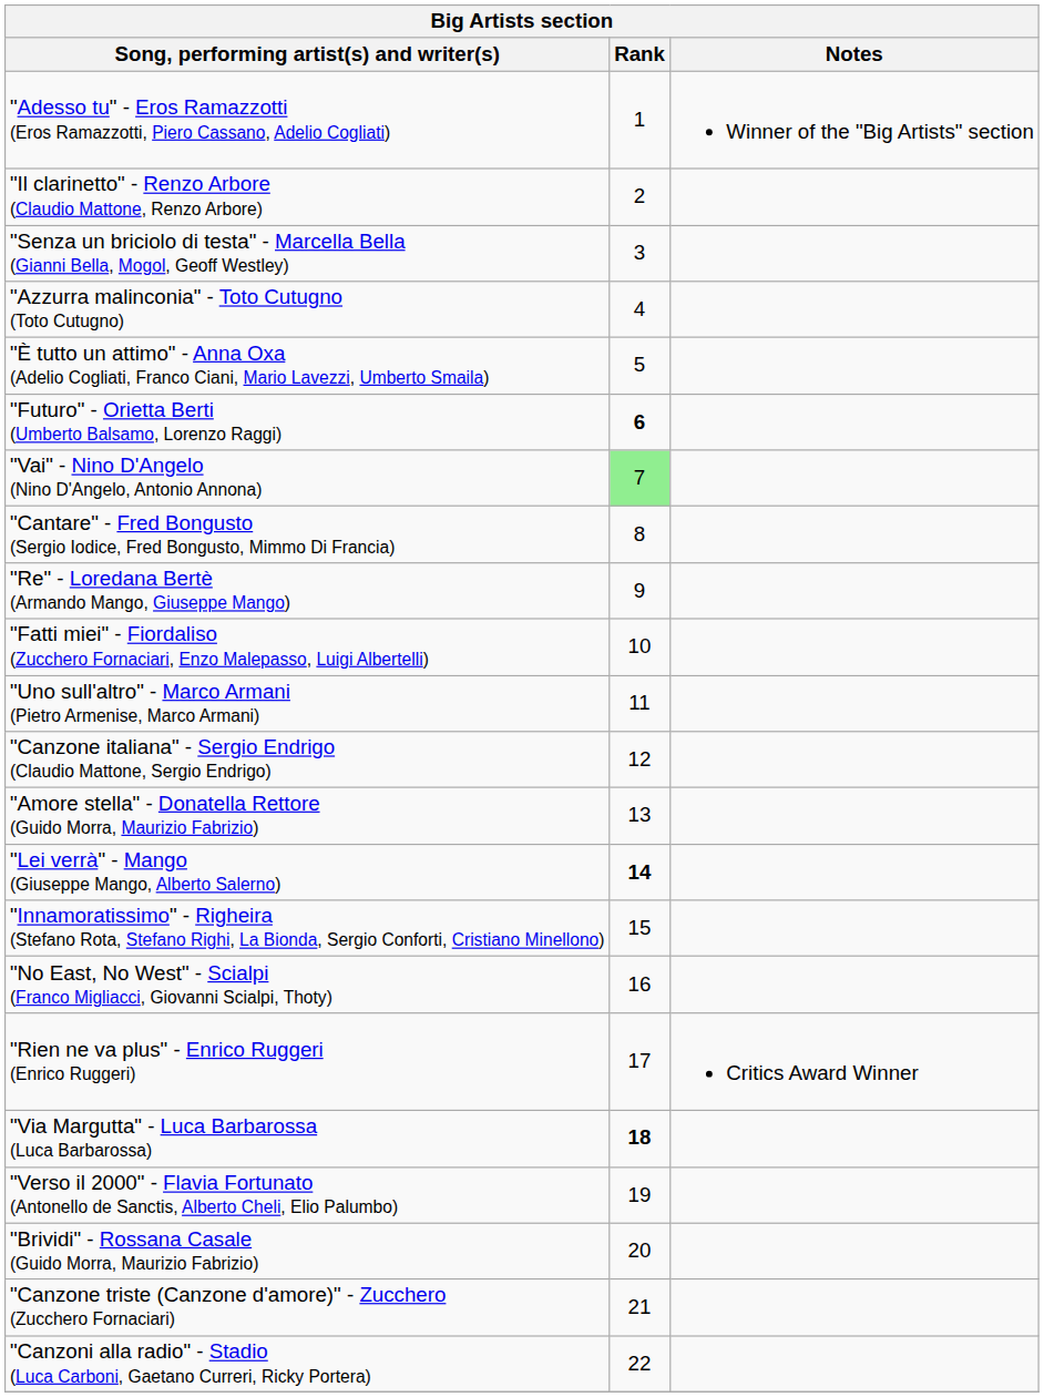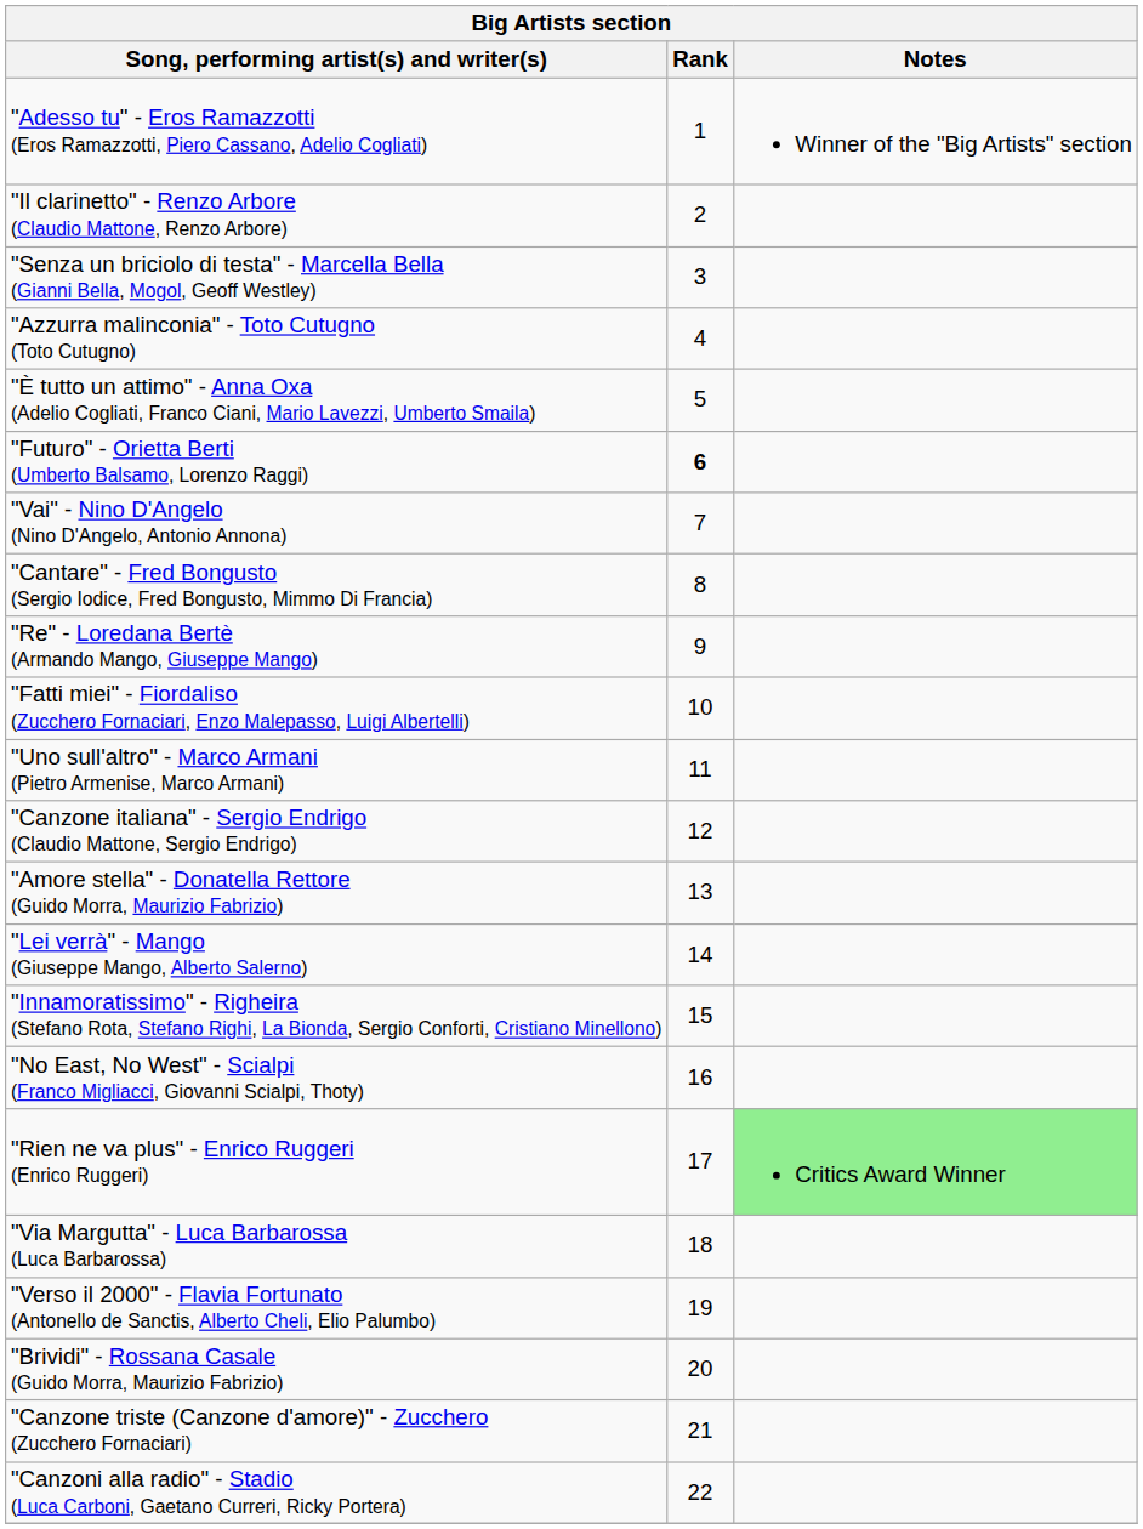"Vai" - Nino D'Angelo (Nino D'Angelo, Antonio Annona) | Rank: lightgreen background -> no background
"Lei verrà" - Mango (Giuseppe Mango, Alberto Salerno) | Rank: bold -> normal
"Rien ne va plus" - Enrico Ruggeri (Enrico Ruggeri) | Notes: no background -> lightgreen background
"Via Margutta" - Luca Barbarossa (Luca Barbarossa) | Rank: bold -> normal
